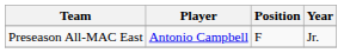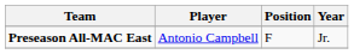row 2 | Team: normal -> bold
